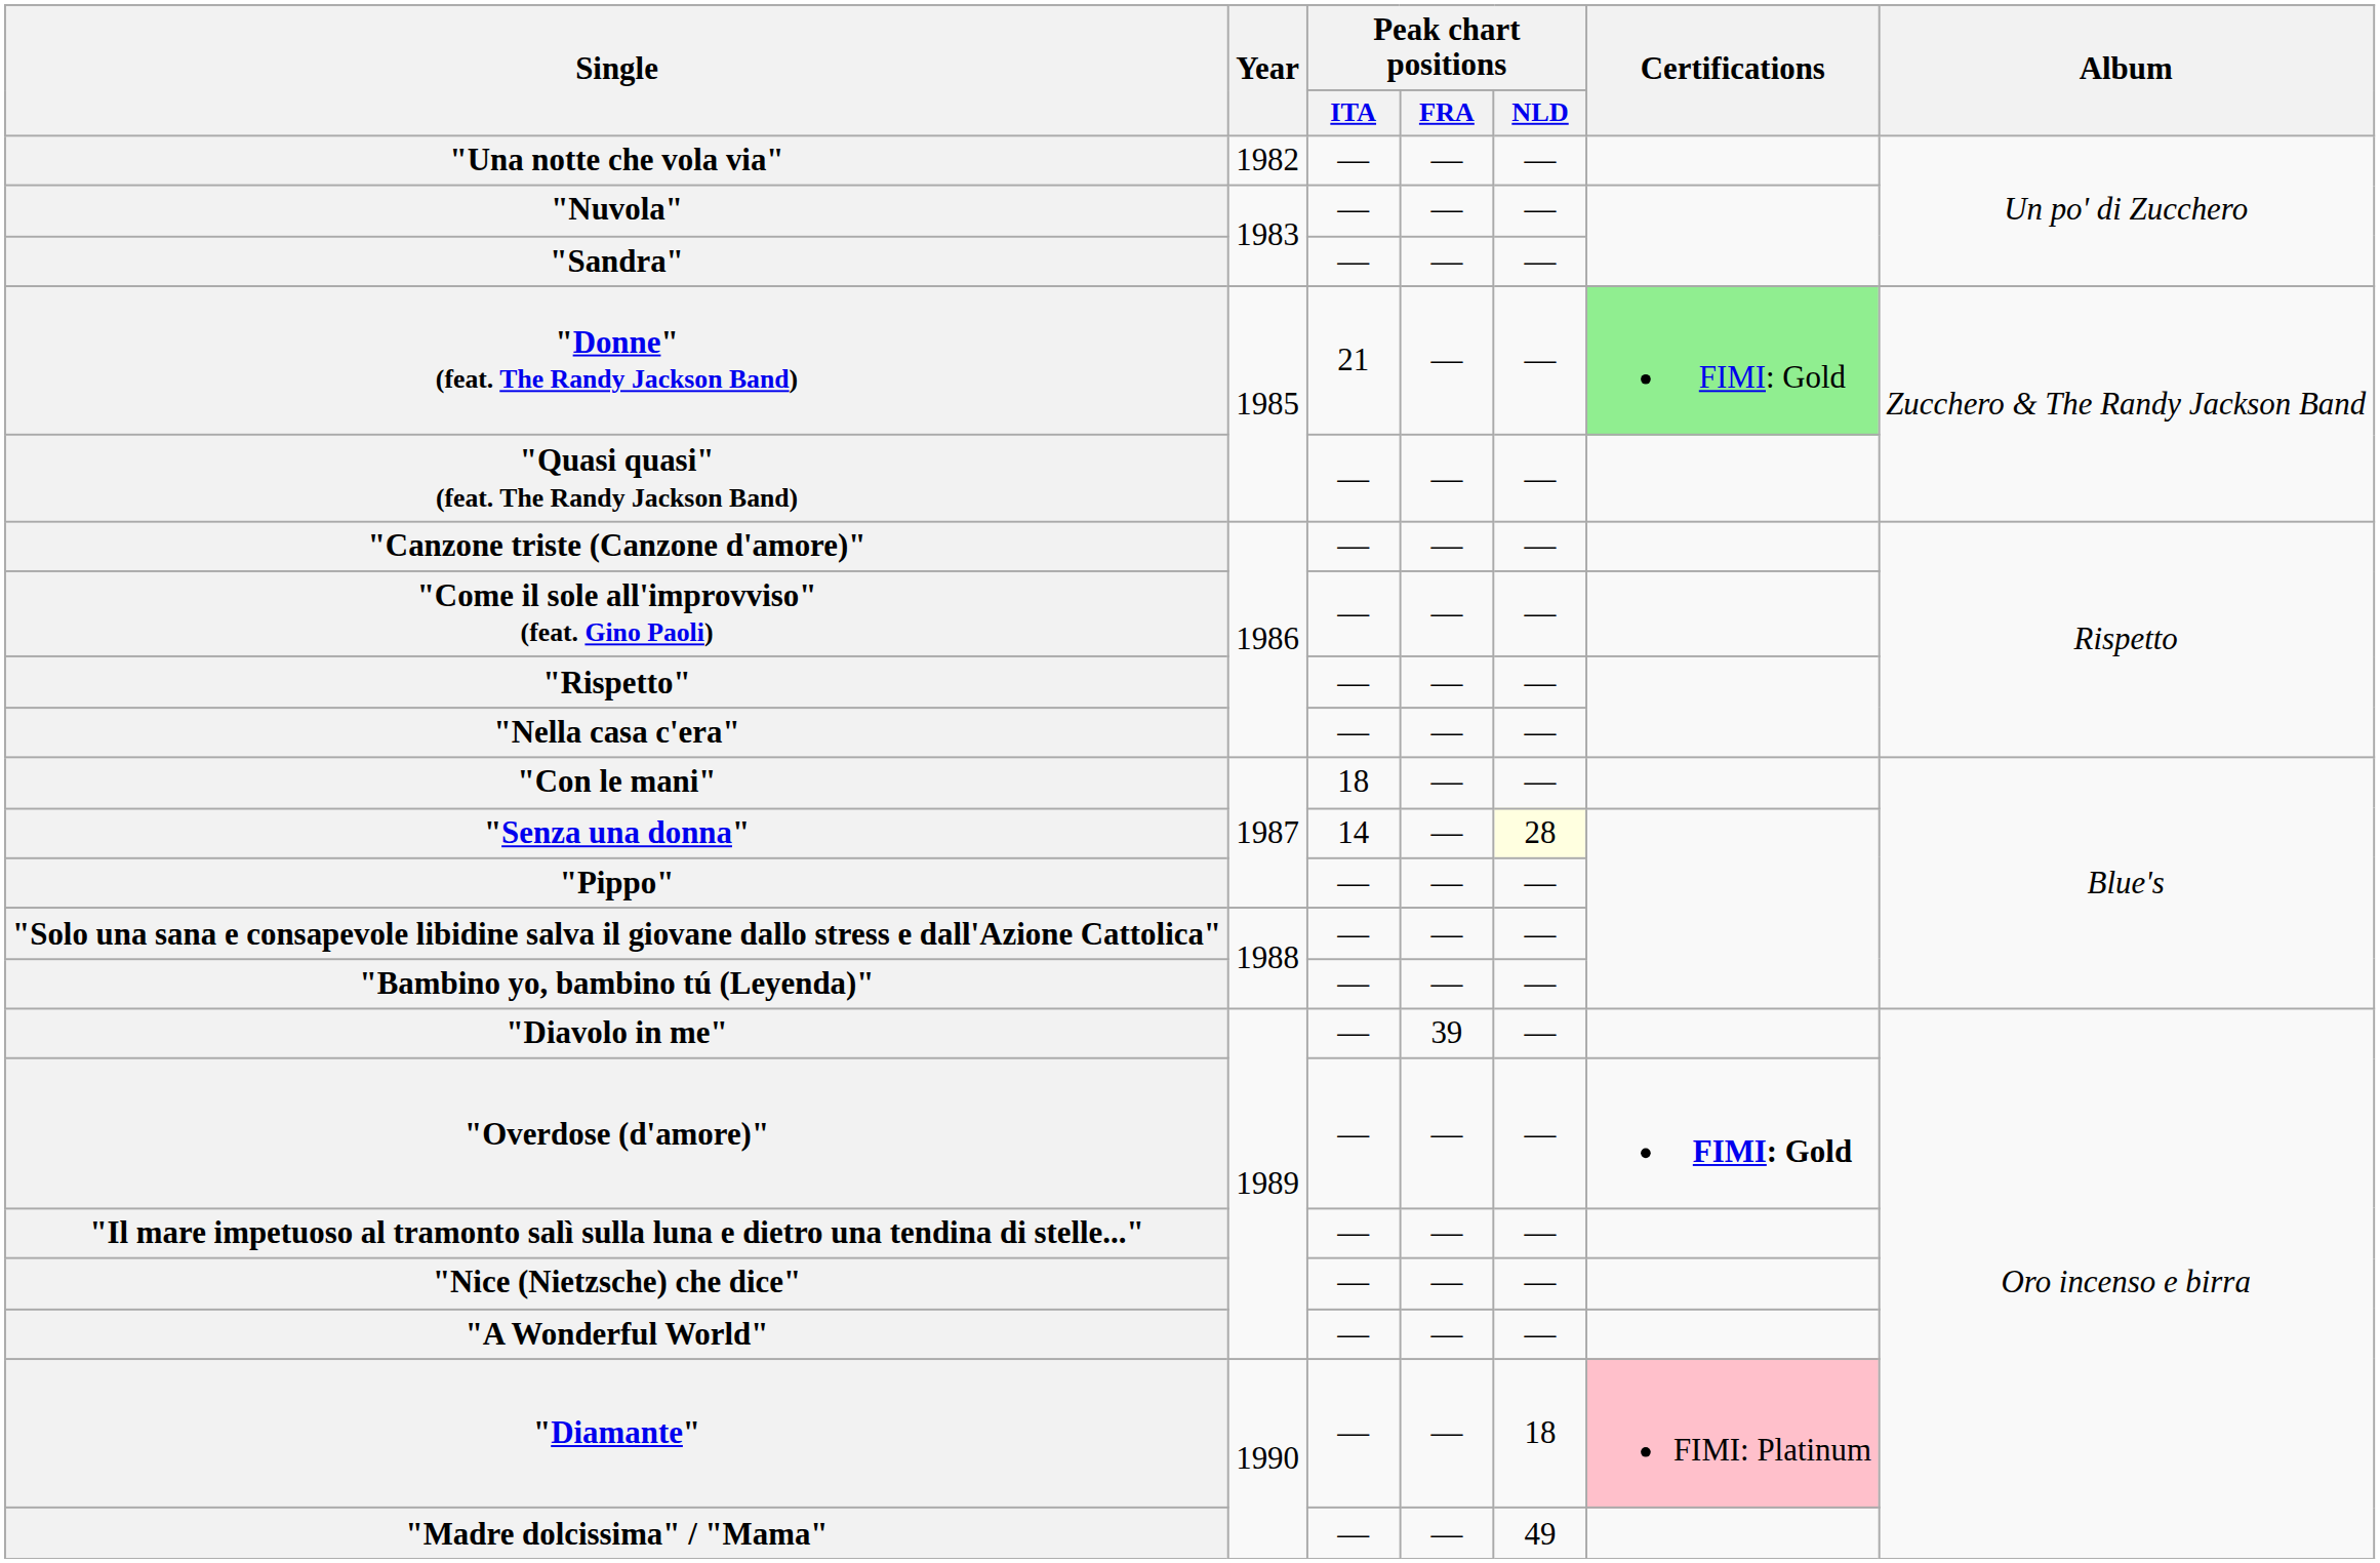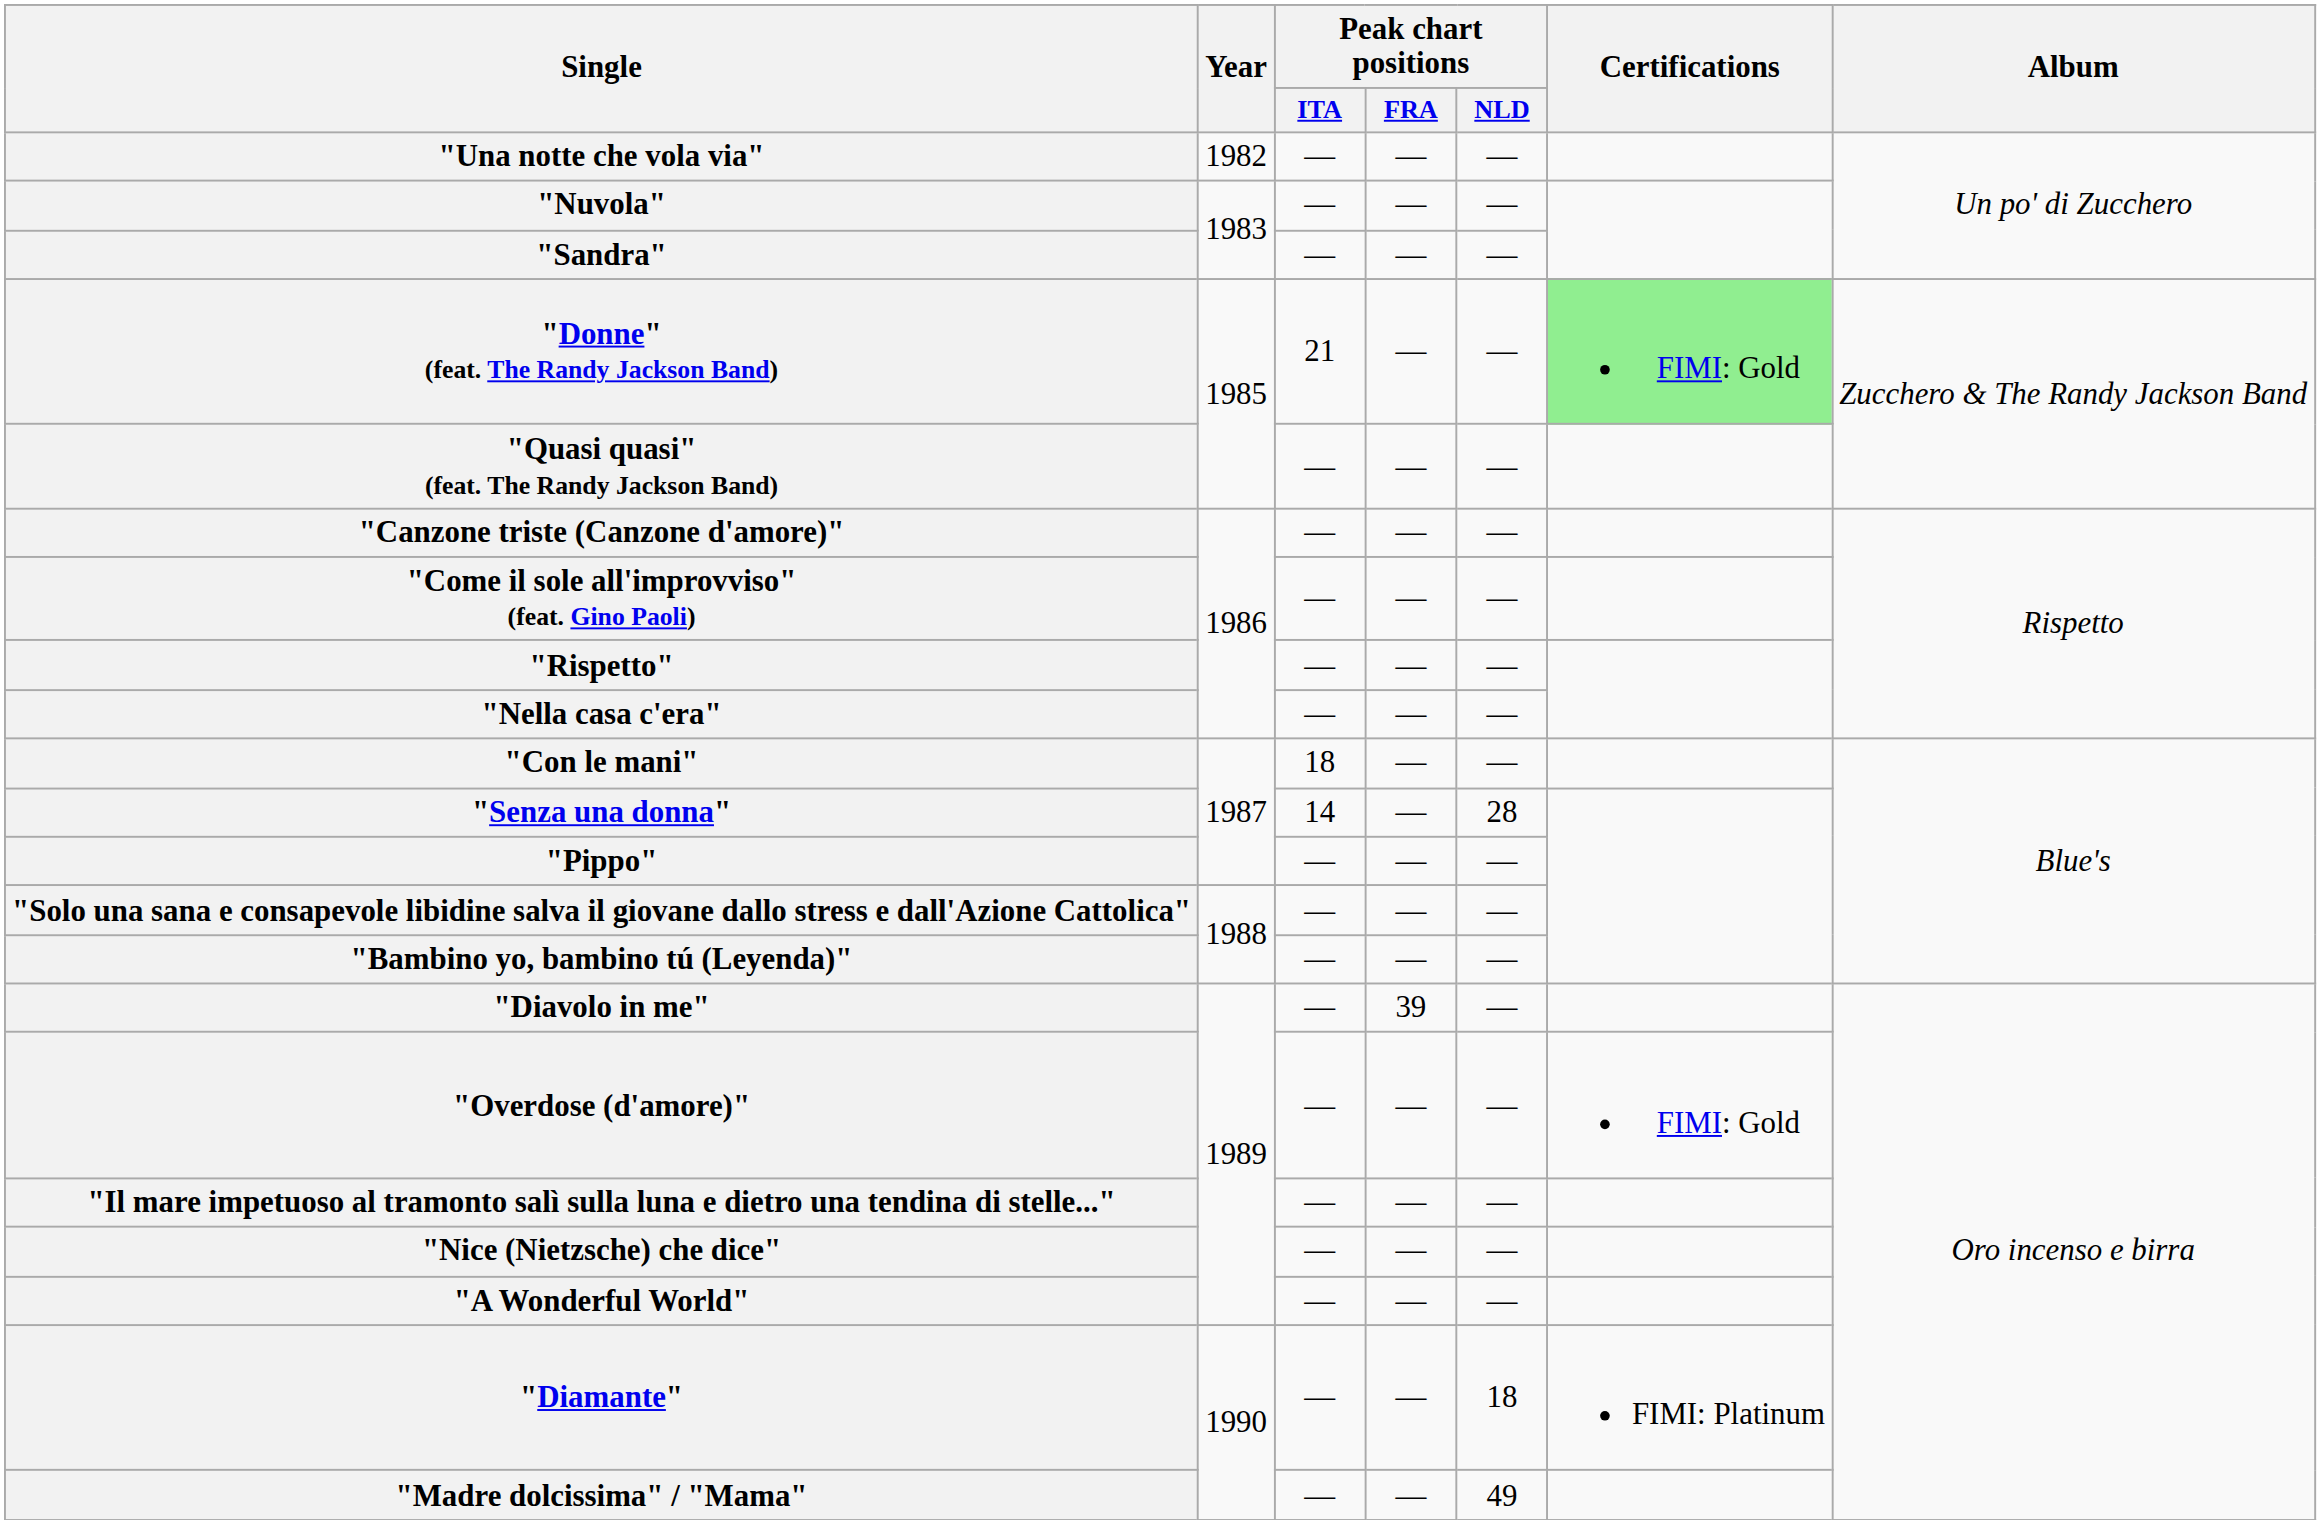"Senza una donna" | Peak chart positions / NLD: lightyellow background -> no background
"Overdose (d'amore)" | Certifications: bold -> normal
"Diamante" | Certifications: pink background -> no background
